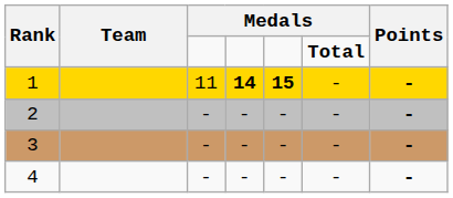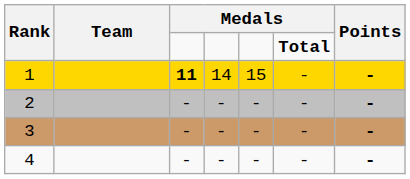1 | column 3: normal -> bold
1 | column 4: bold -> normal
1 | column 5: bold -> normal
